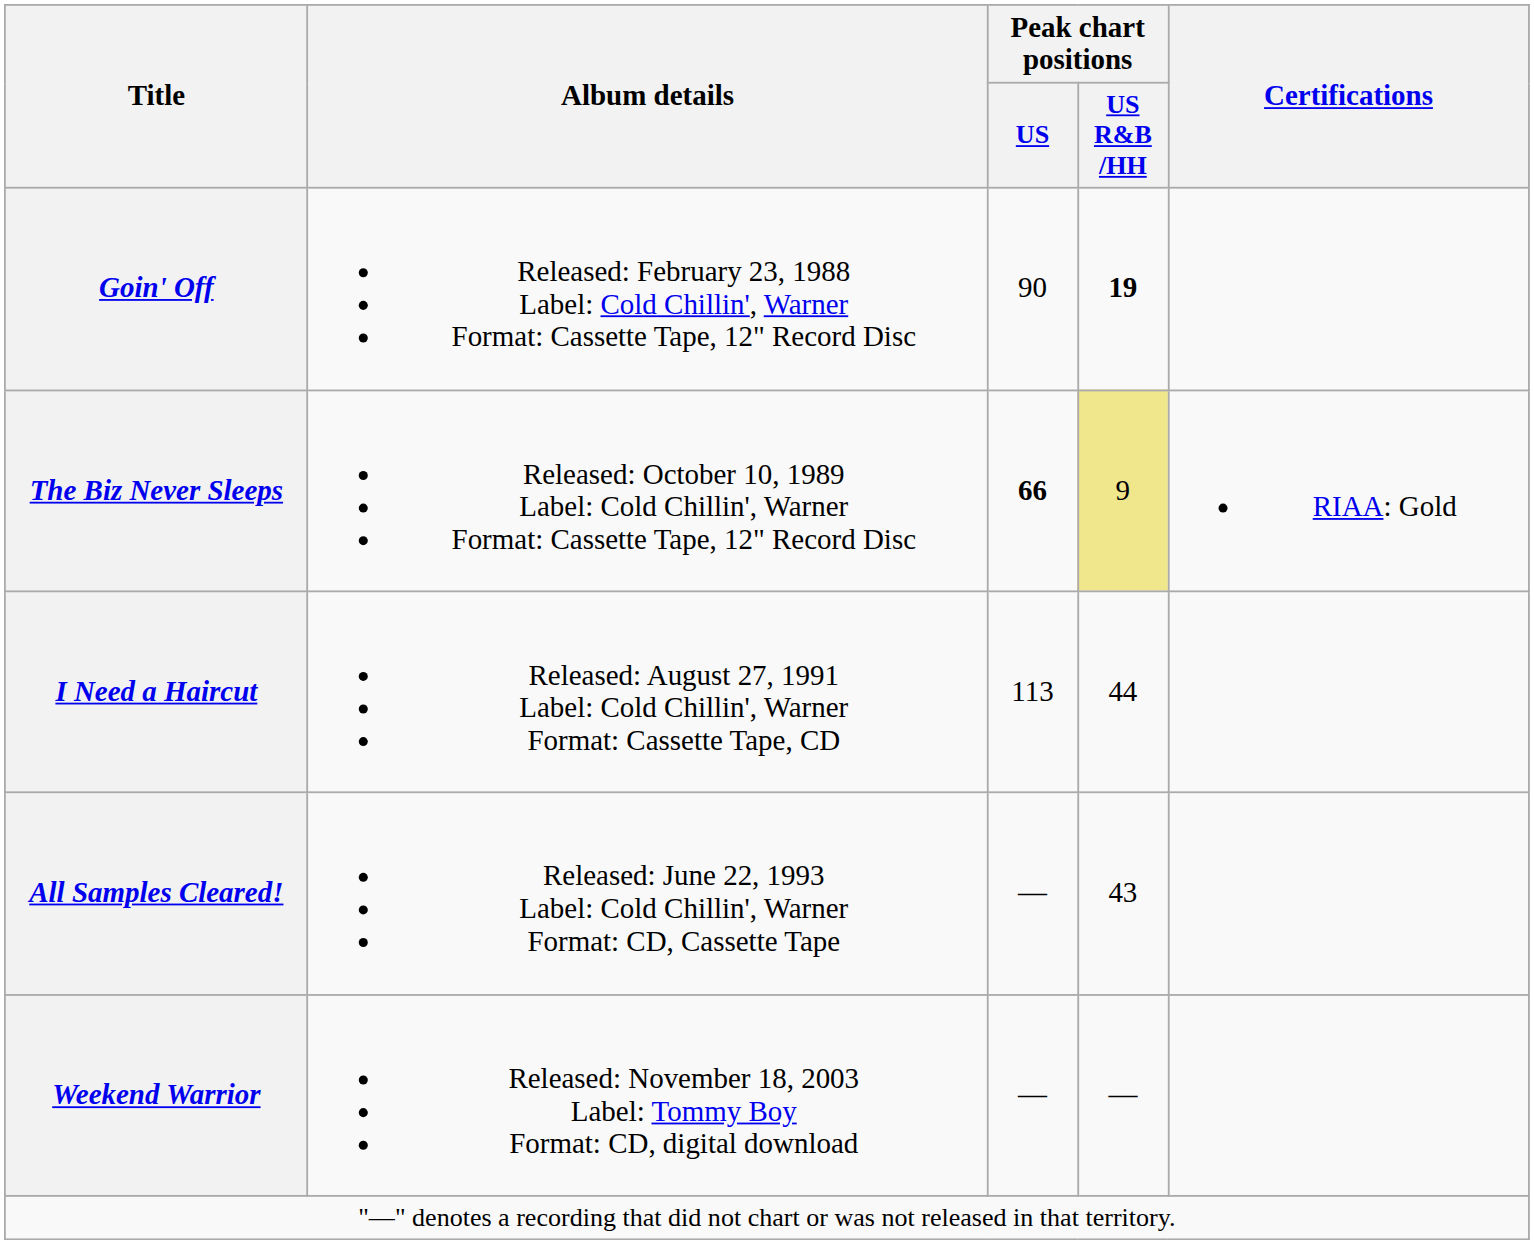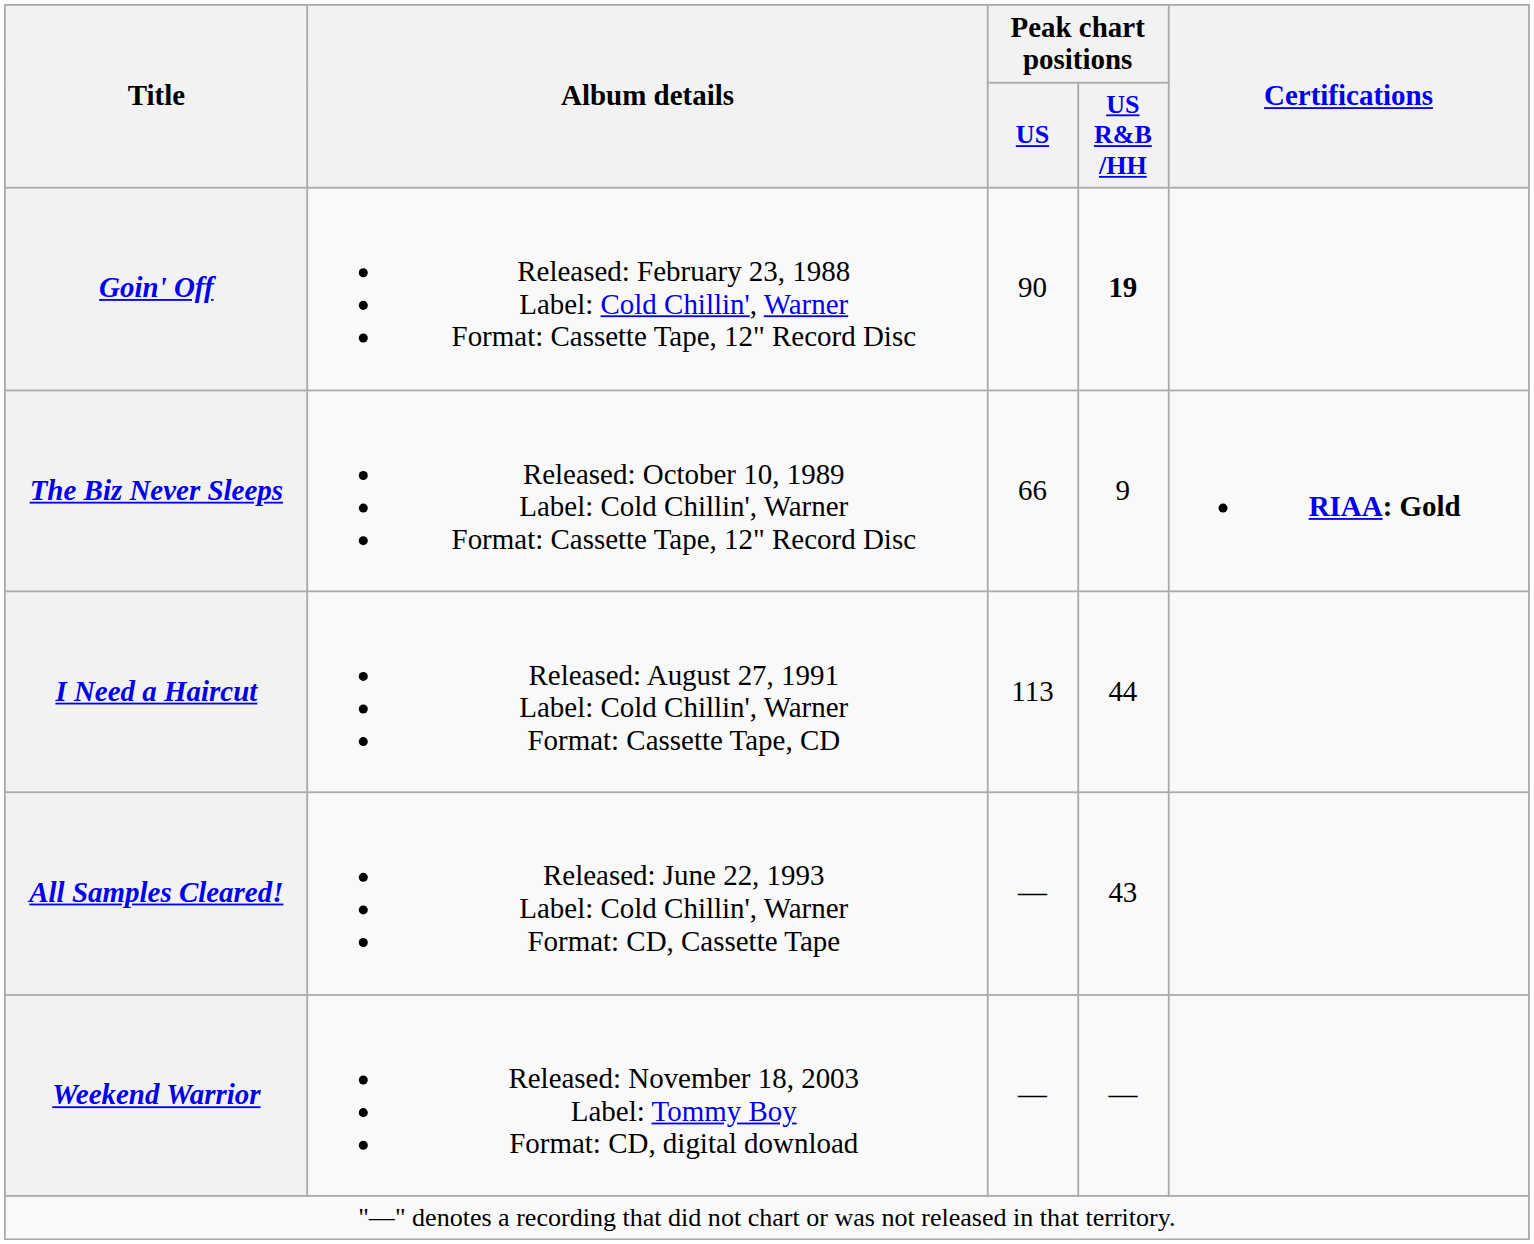The Biz Never Sleeps | Peak chart positions / US: bold -> normal
The Biz Never Sleeps | Peak chart positions / US R&B /HH: khaki background -> no background
The Biz Never Sleeps | Certifications: normal -> bold
